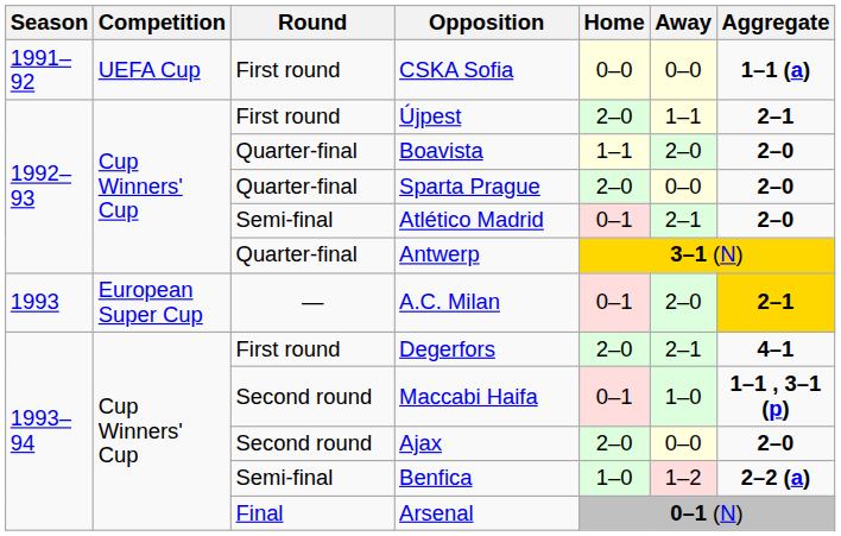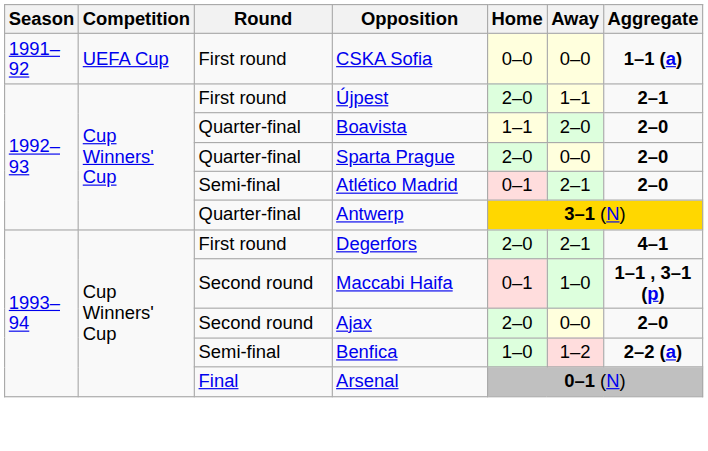- row: 1993 | European Super Cup | — | A.C. Milan | 0–1 | 2–0 | 2–1
